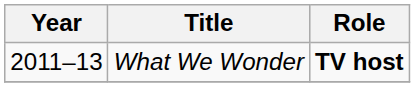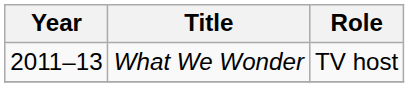What We Wonder | Role: bold -> normal
